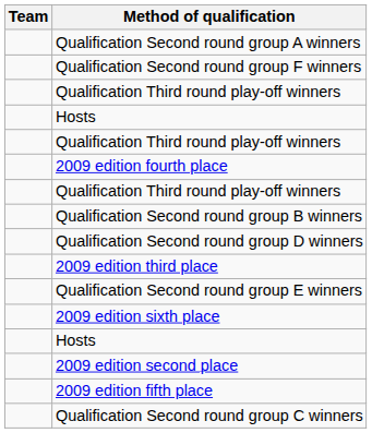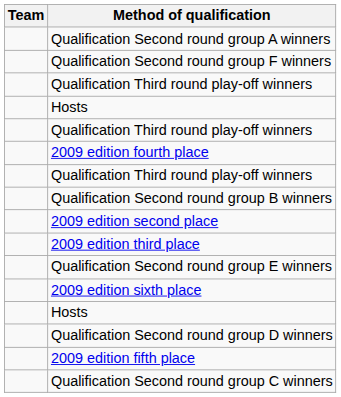row 10 | Method of qualification: Qualification Second round group D winners -> 2009 edition second place
row 15 | Method of qualification: 2009 edition second place -> Qualification Second round group D winners
